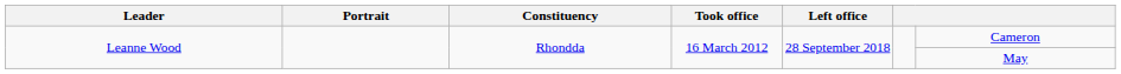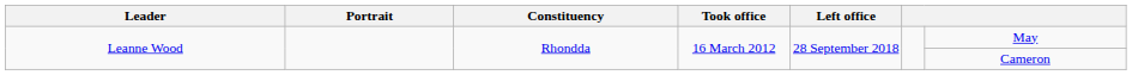row 2 | column 7: Cameron -> May
row 3 | column 7: May -> Cameron
